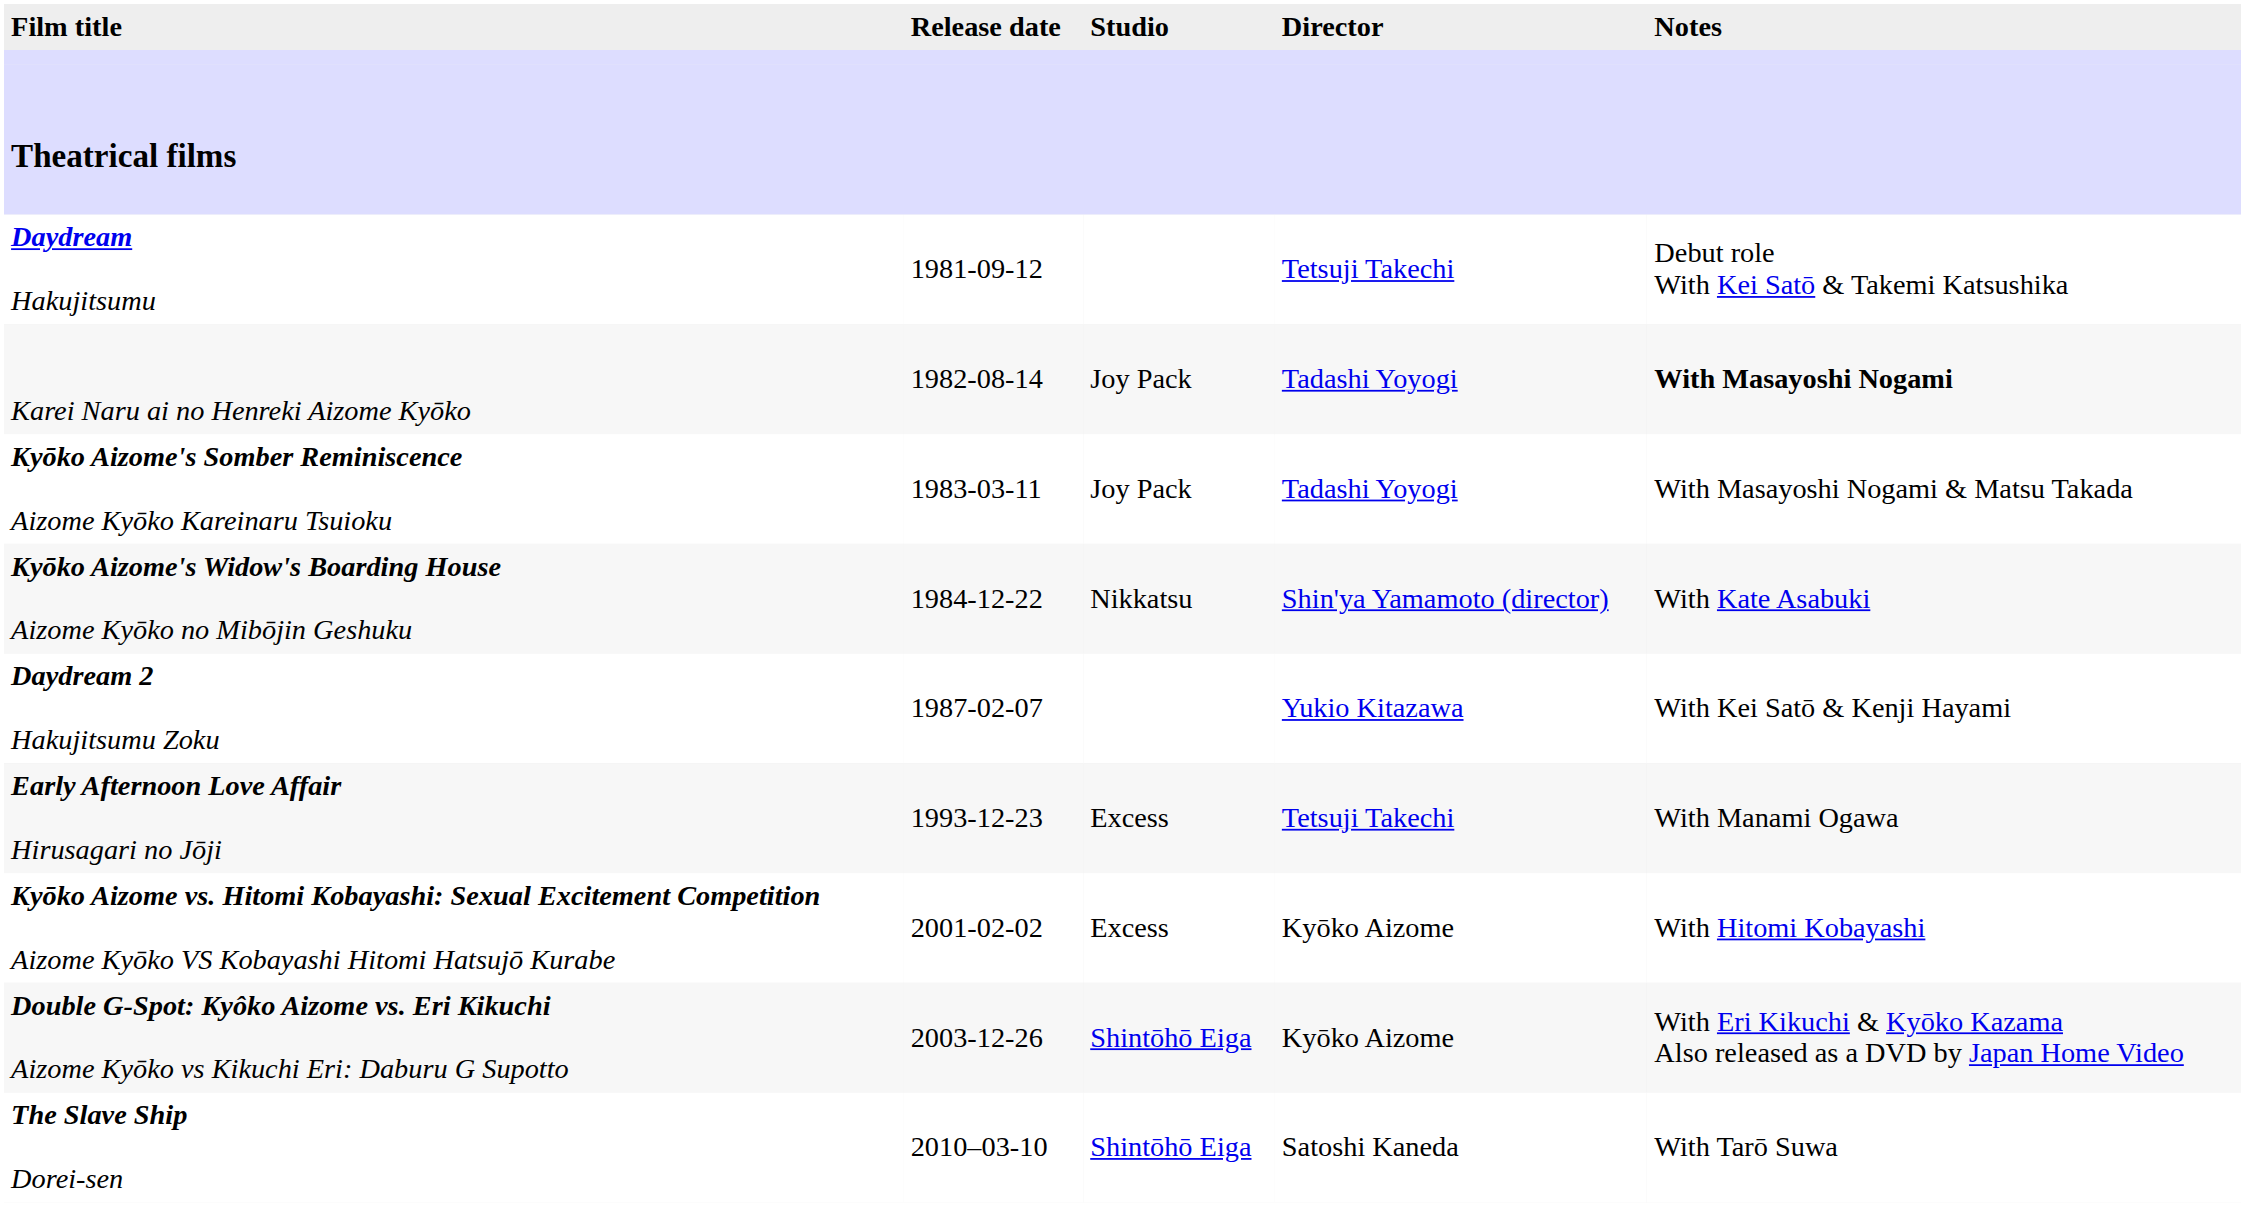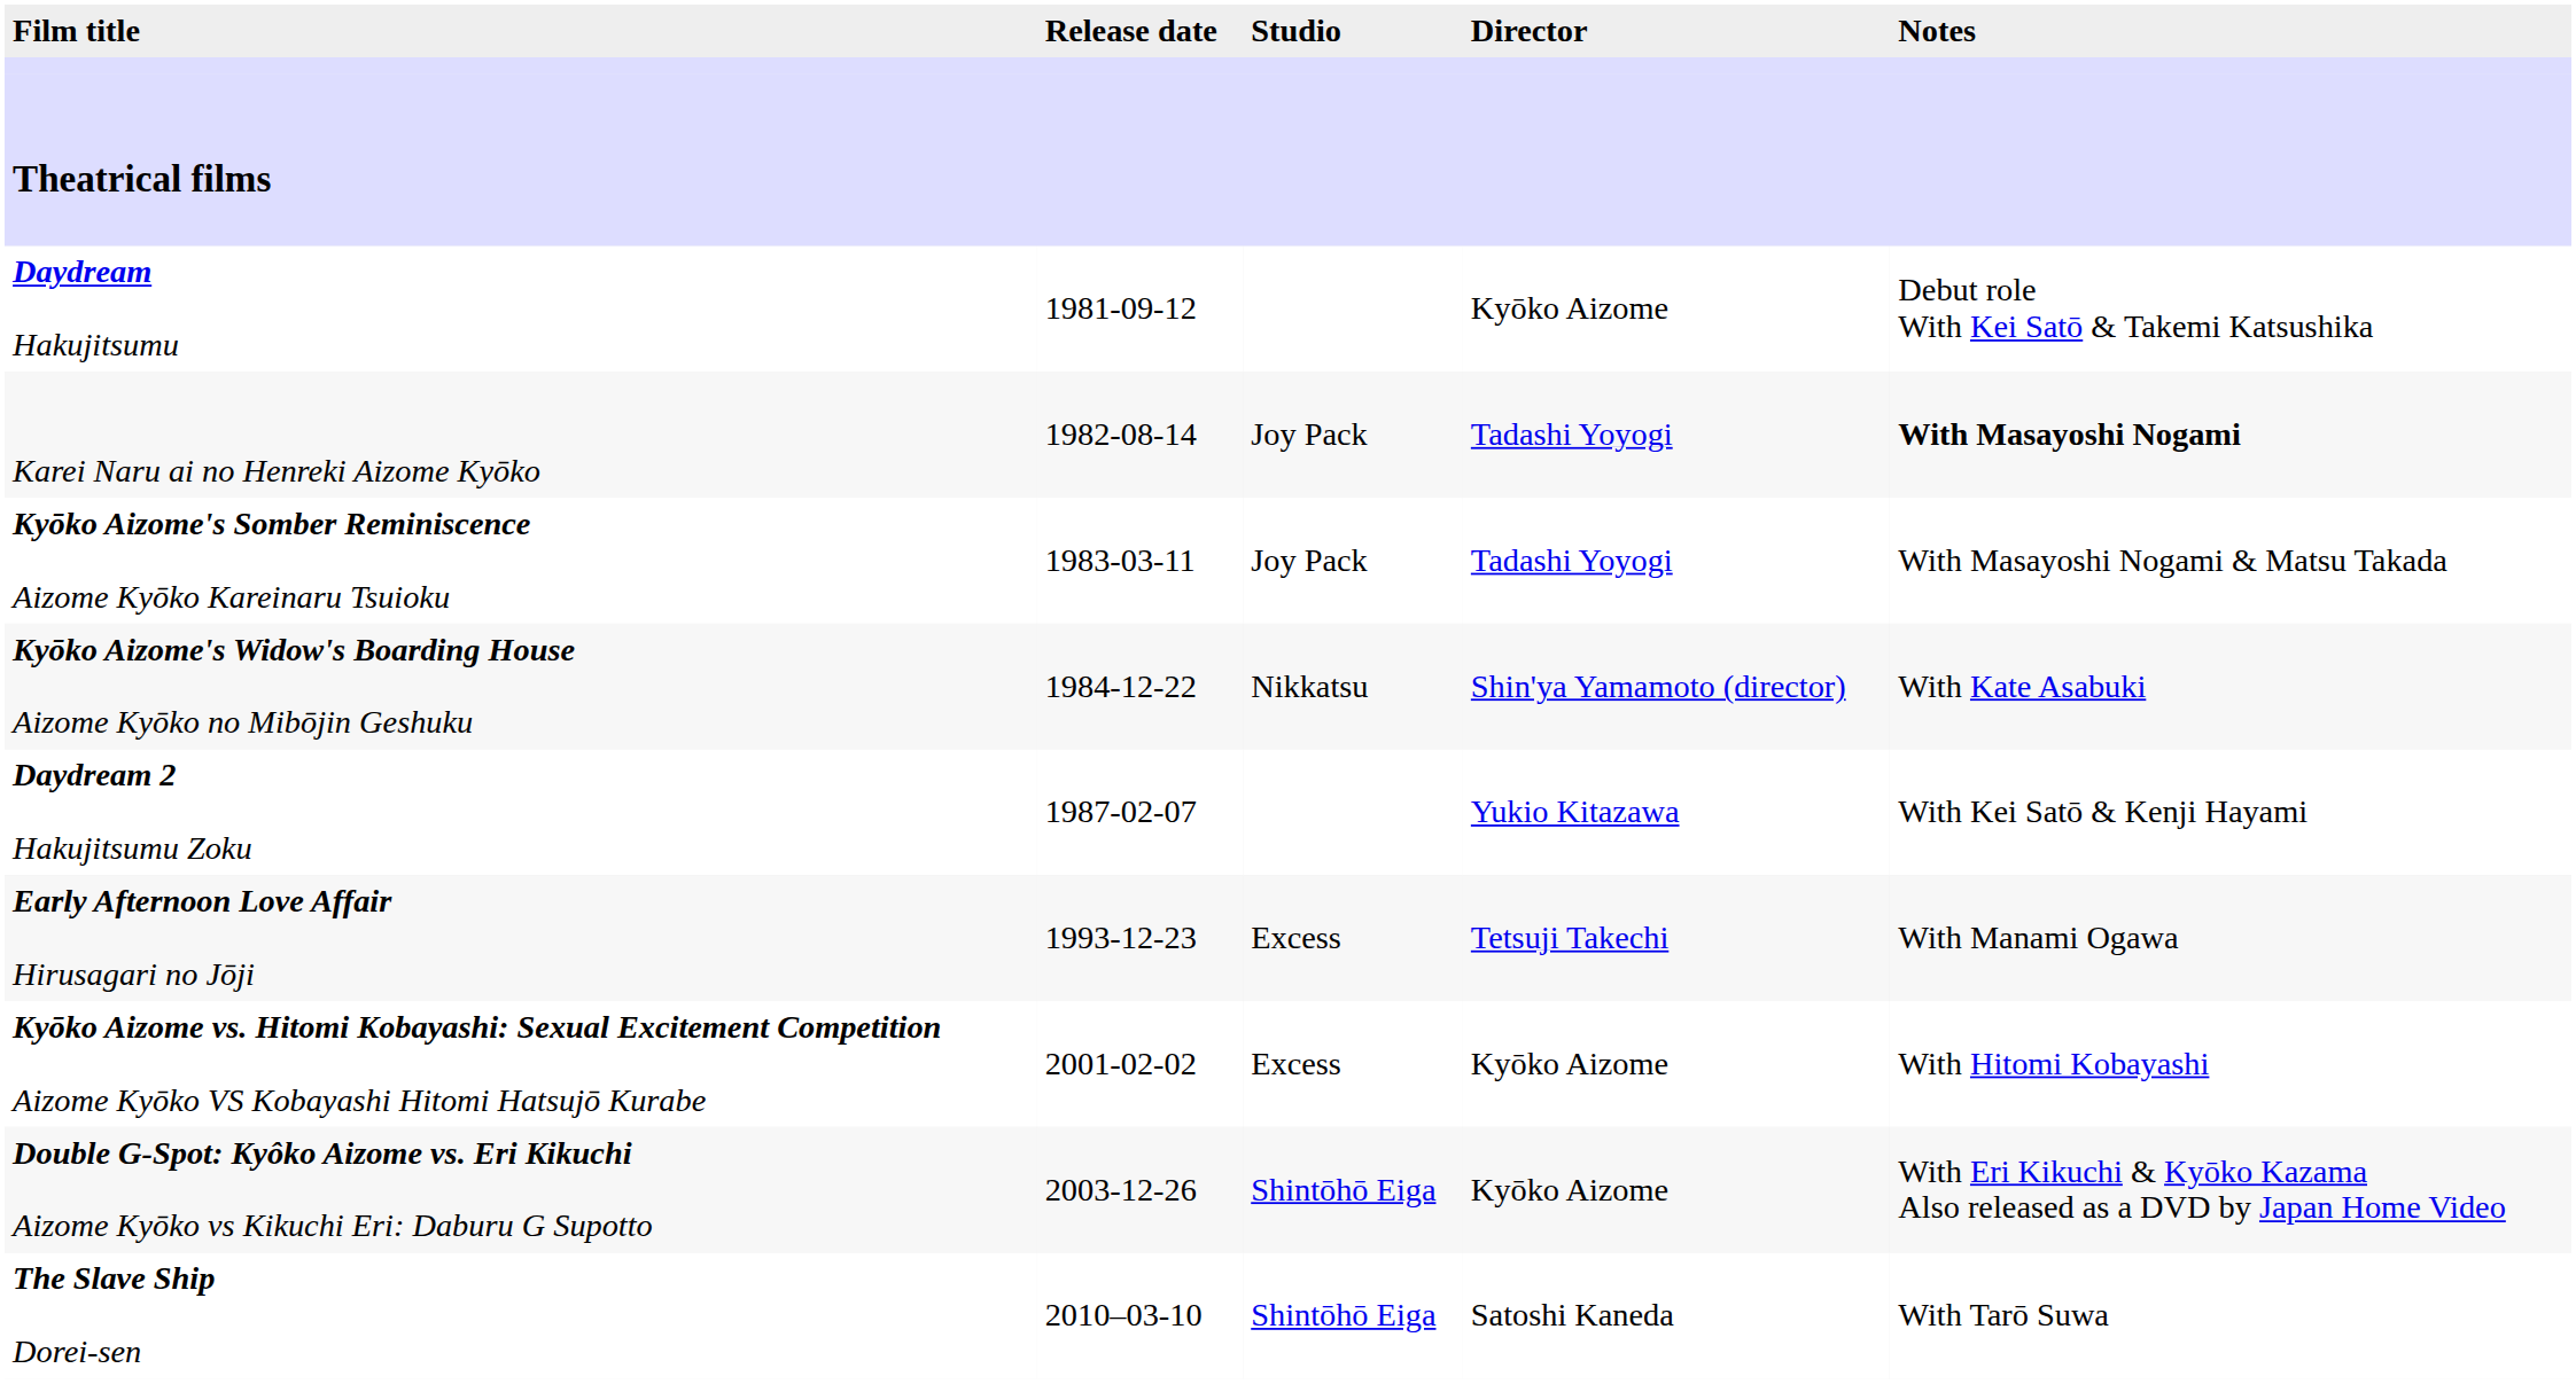Daydream Hakujitsumu | Director: Tetsuji Takechi -> Kyōko Aizome
